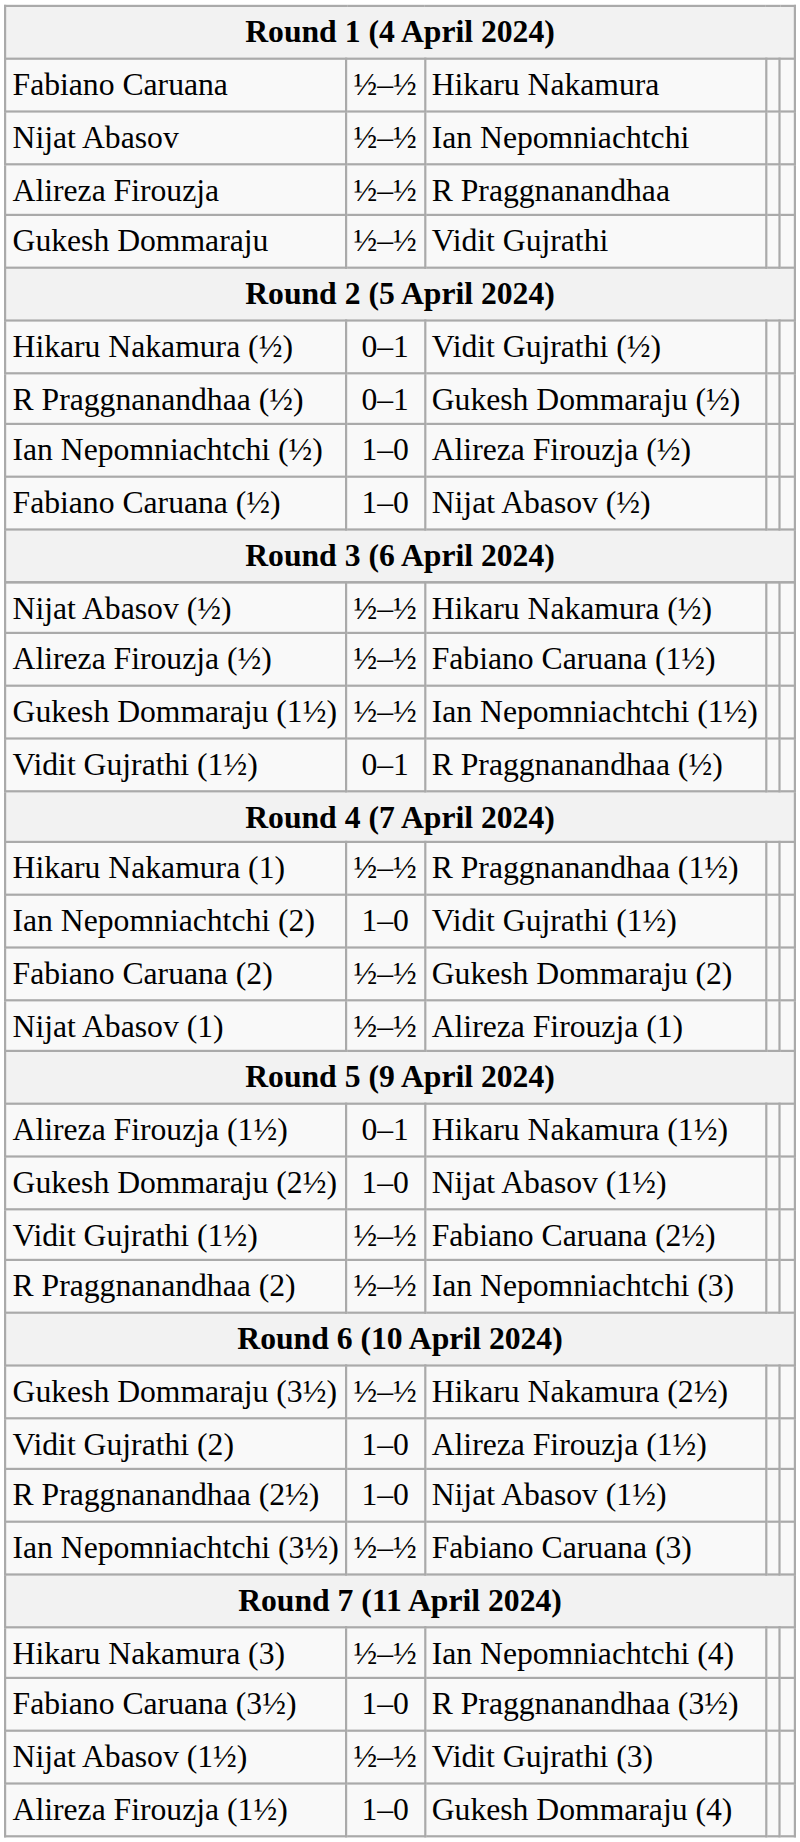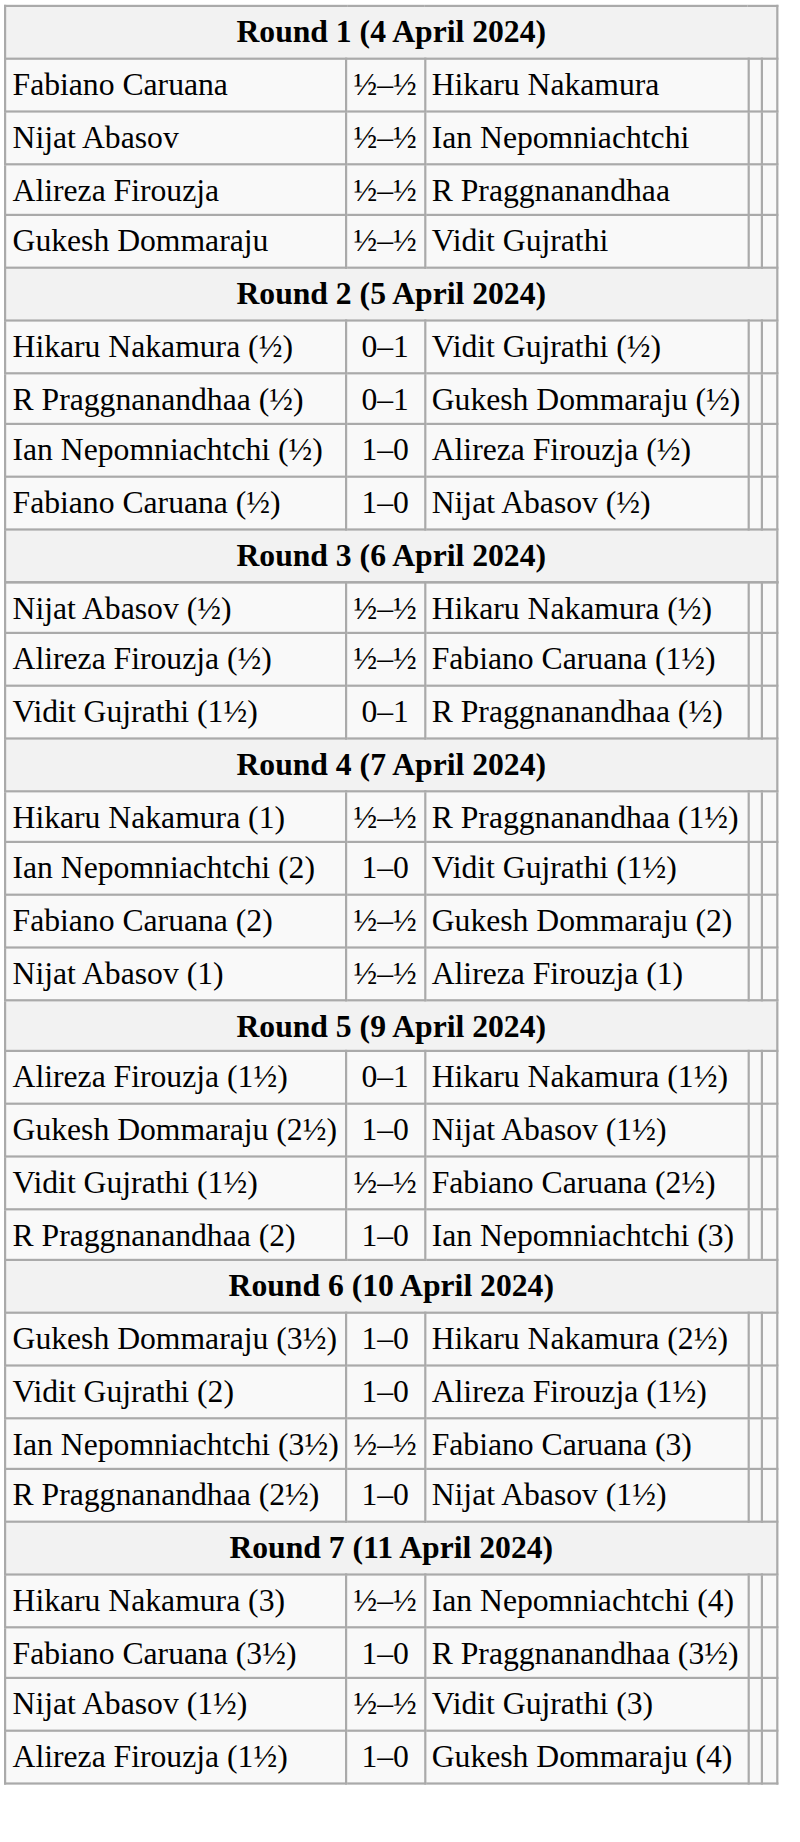- row: Gukesh Dommaraju (1½) | ½–½ | Ian Nepomniachtchi (1½)
Ian Nepomniachtchi (3) | column 2: ½–½ -> 1–0
Hikaru Nakamura (2½) | column 2: ½–½ -> 1–0
rows swapped: R Praggnanandhaa (2½) / Nijat Abasov (1½) <-> Fabiano Caruana (3)
